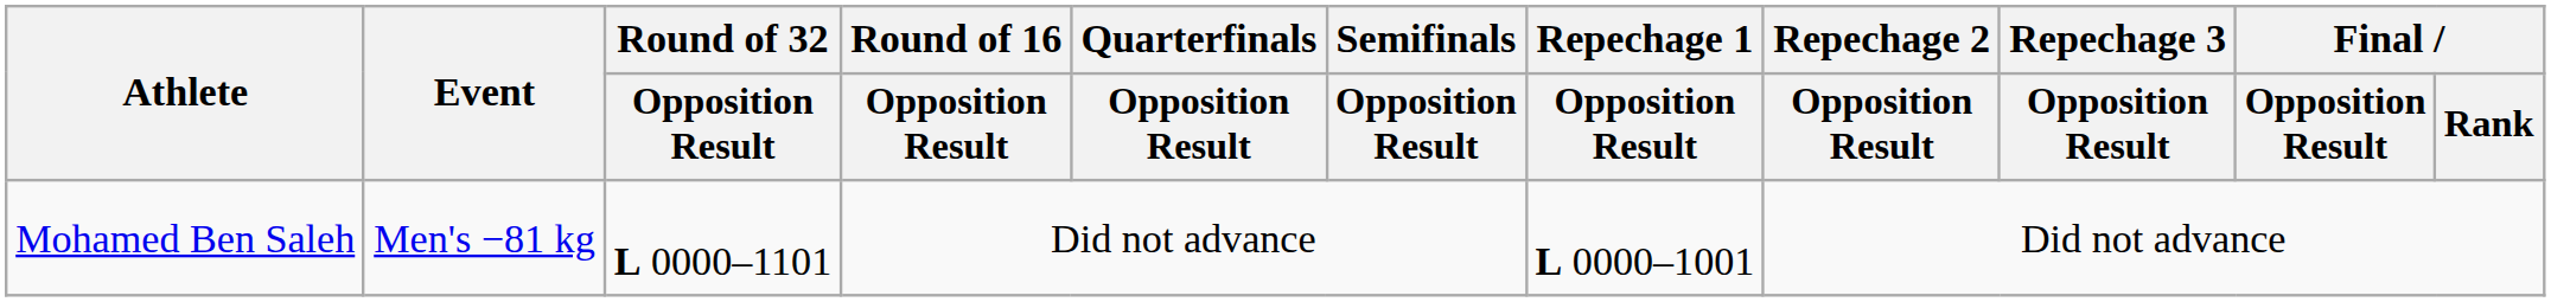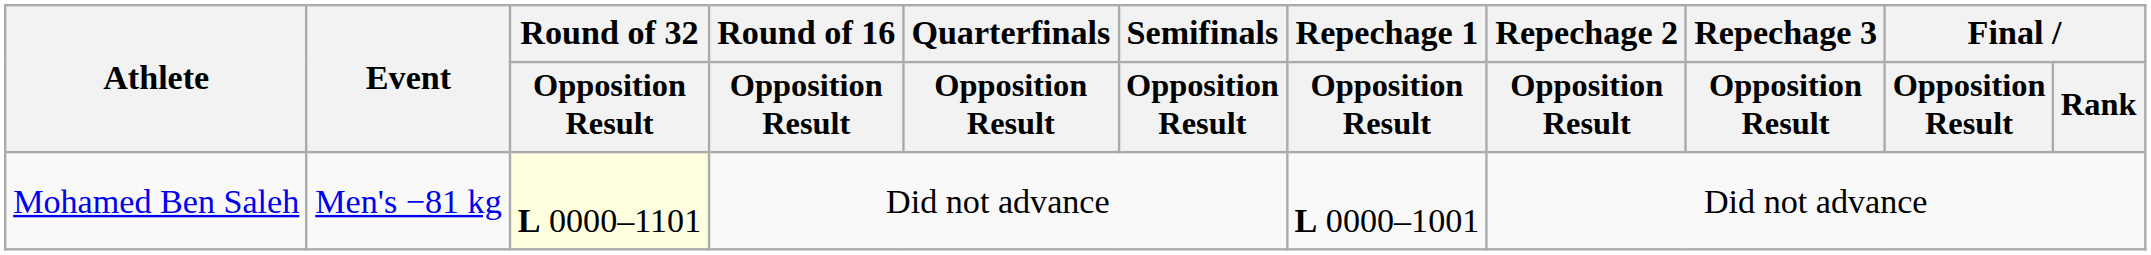Mohamed Ben Saleh | Round of 32 / Opposition Result: no background -> lightyellow background
